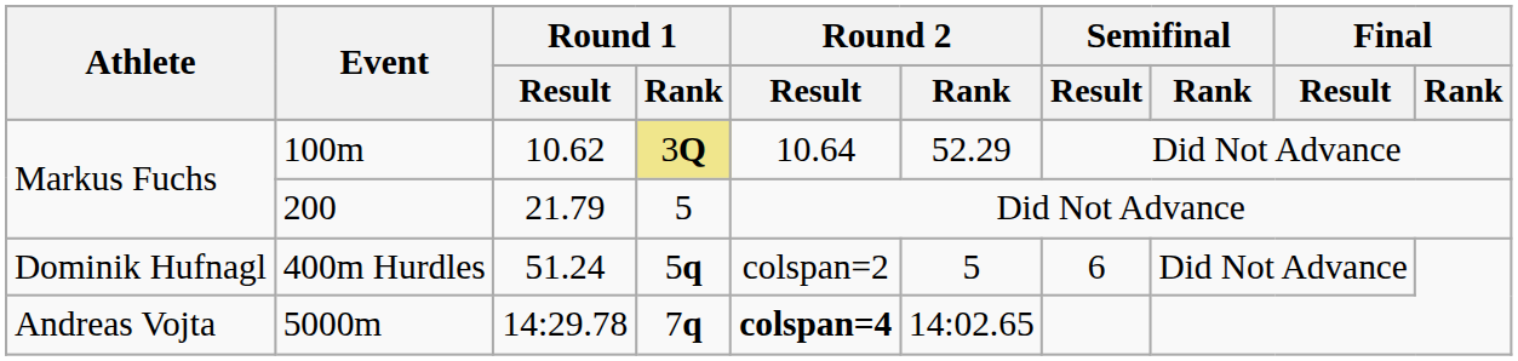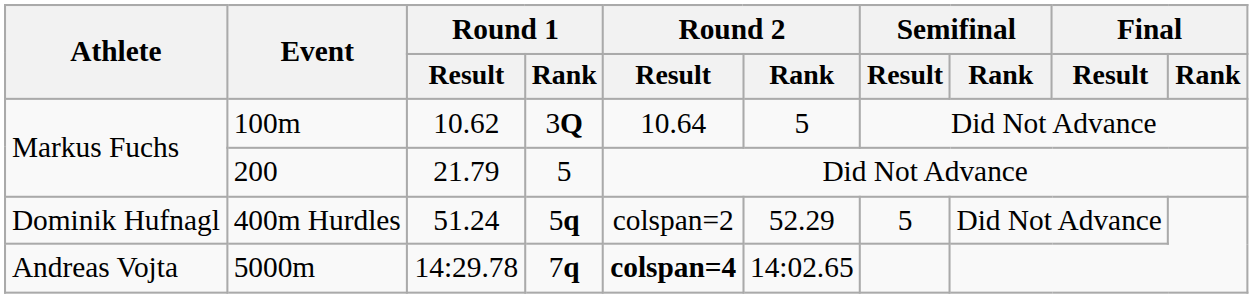100m | Round 1 / Rank: khaki background -> no background
100m | Round 2 / Rank: 52.29 -> 5
400m Hurdles | Round 2 / Rank: 5 -> 52.29
400m Hurdles | Semifinal / Result: 6 -> 5
